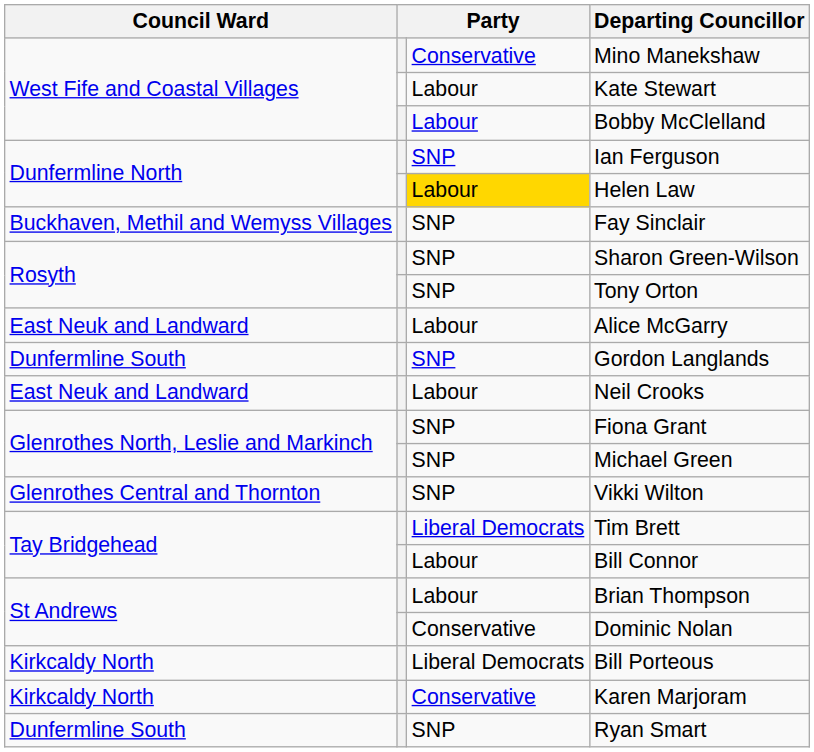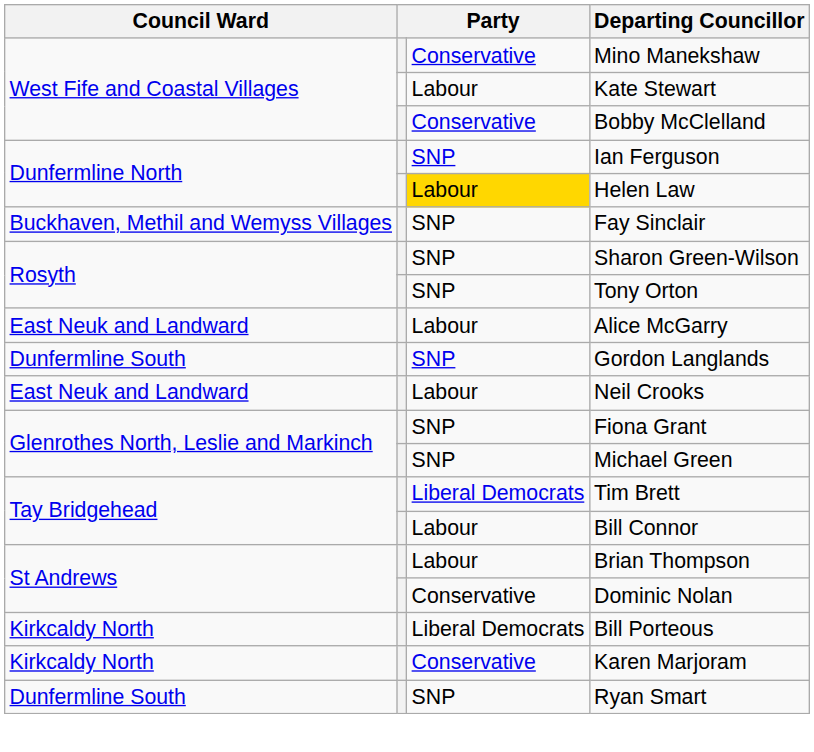Bobby McClelland | column 3: Labour -> Conservative
- row: Glenrothes Central and Thornton | SNP | Vikki Wilton
